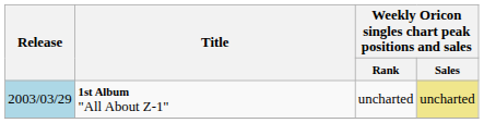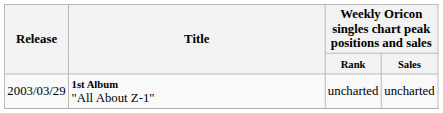row 3 | Release: lightblue background -> no background
row 3 | Weekly Oricon singles chart peak positions and sales / Sales: khaki background -> no background
